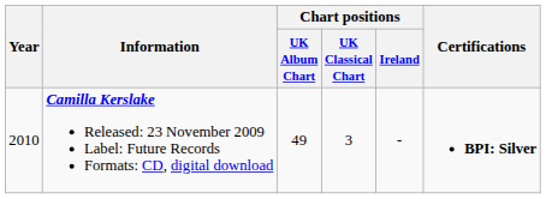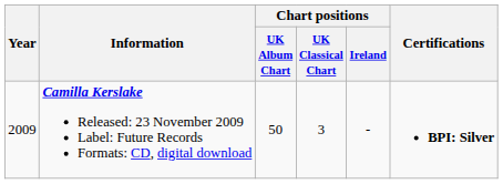row 3 | Year: 2010 -> 2009
row 3 | Chart positions / UK Album Chart: 49 -> 50
